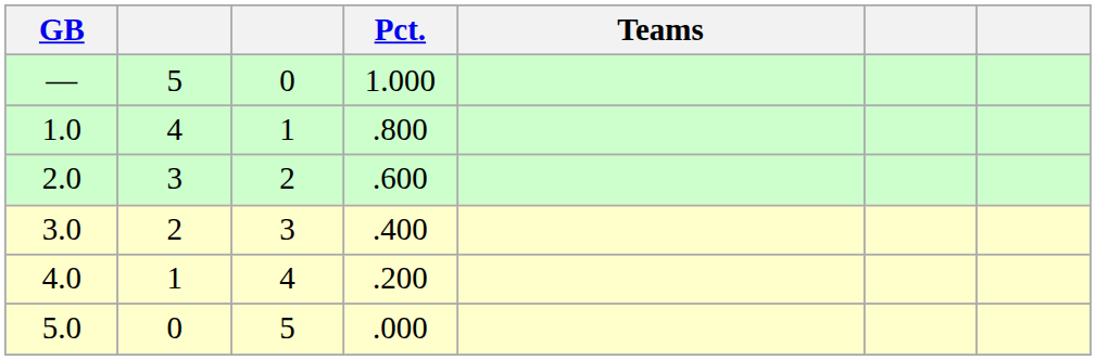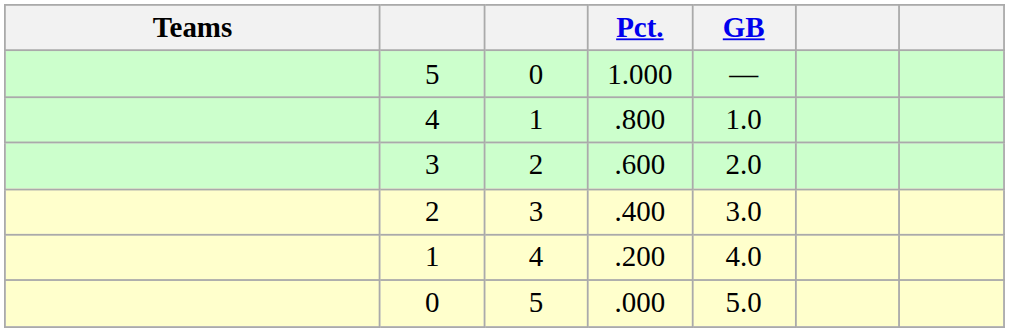columns swapped: Teams <-> GB
